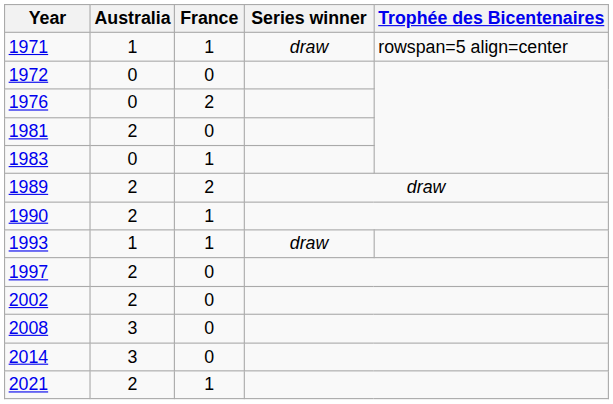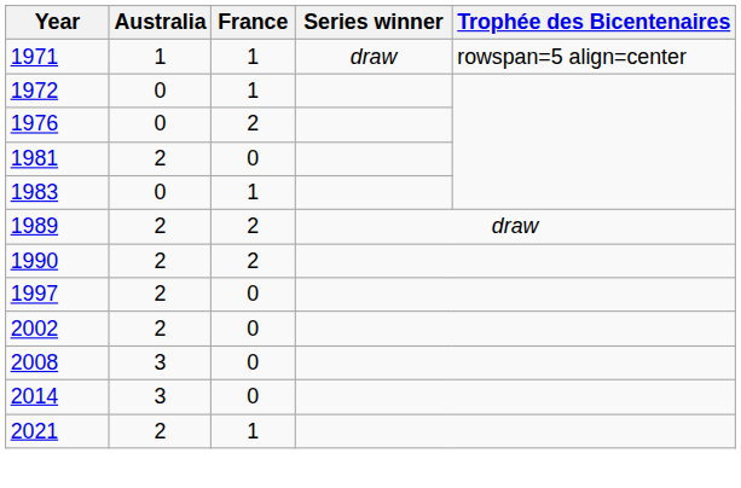1972 | France: 0 -> 1
1990 | France: 1 -> 2
- row: 1993 | 1 | 1 | draw
